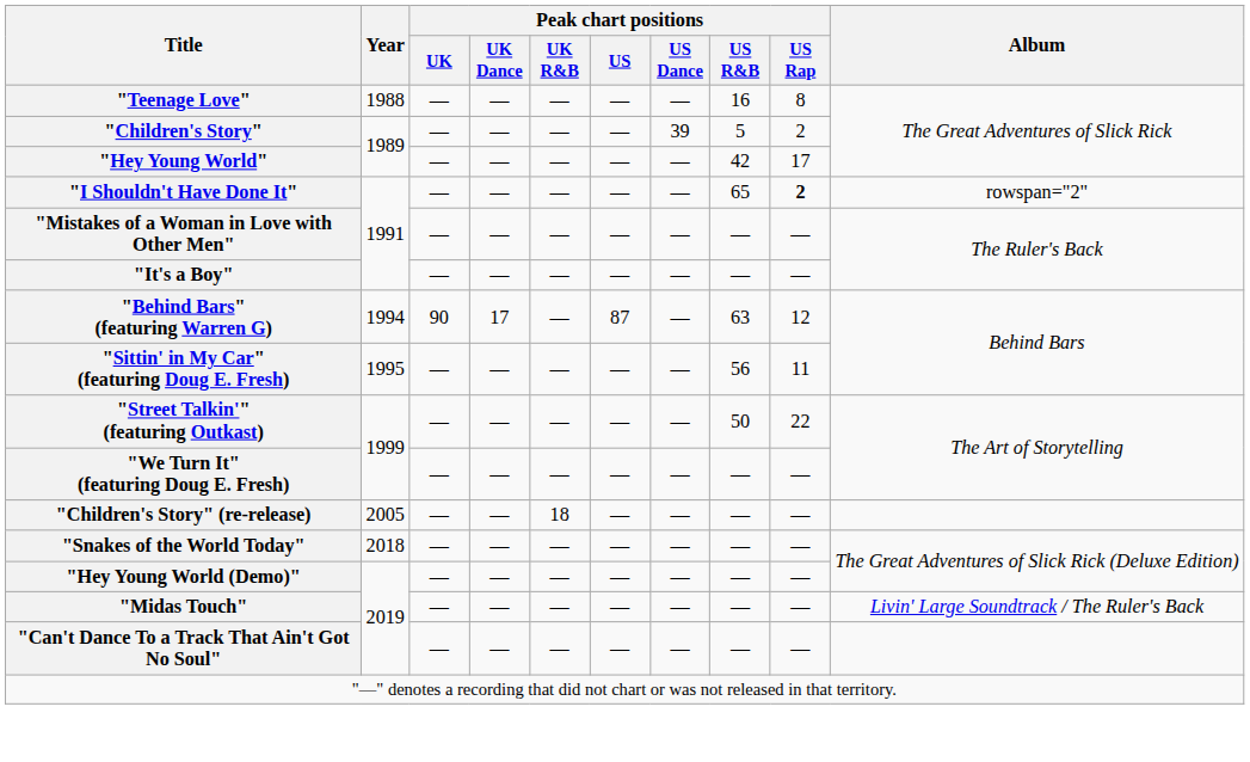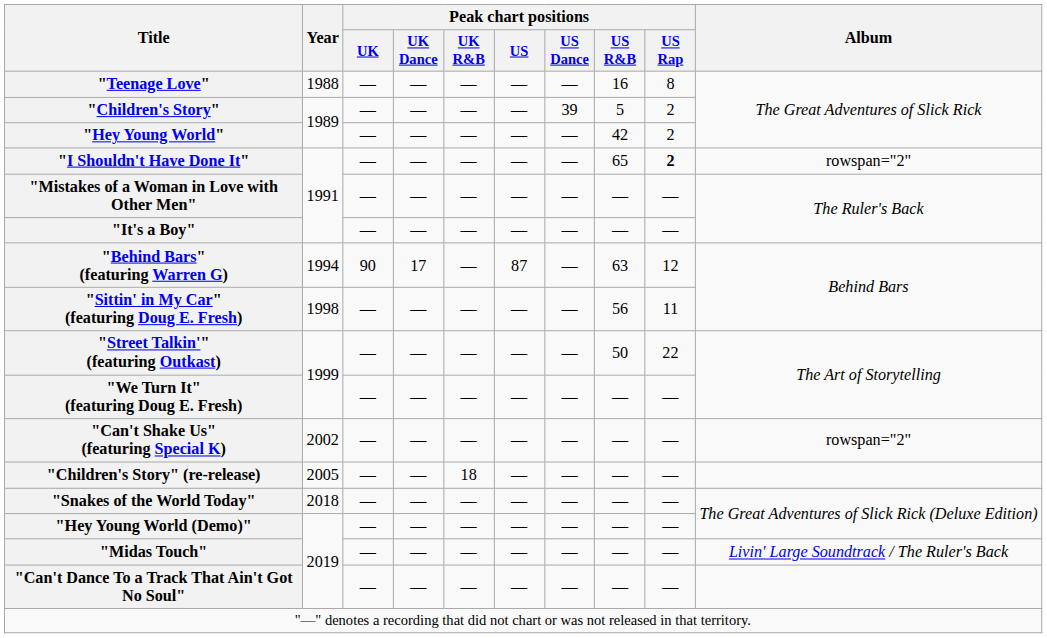"Hey Young World" | Peak chart positions / US Rap: 17 -> 2
"Sittin' in My Car" (featuring Doug E. Fresh) | Year: 1995 -> 1998
+ row: "Can't Shake Us" (featuring Special K) | 2002 | — | — | — | — | — | — | — | rowspan="2"
